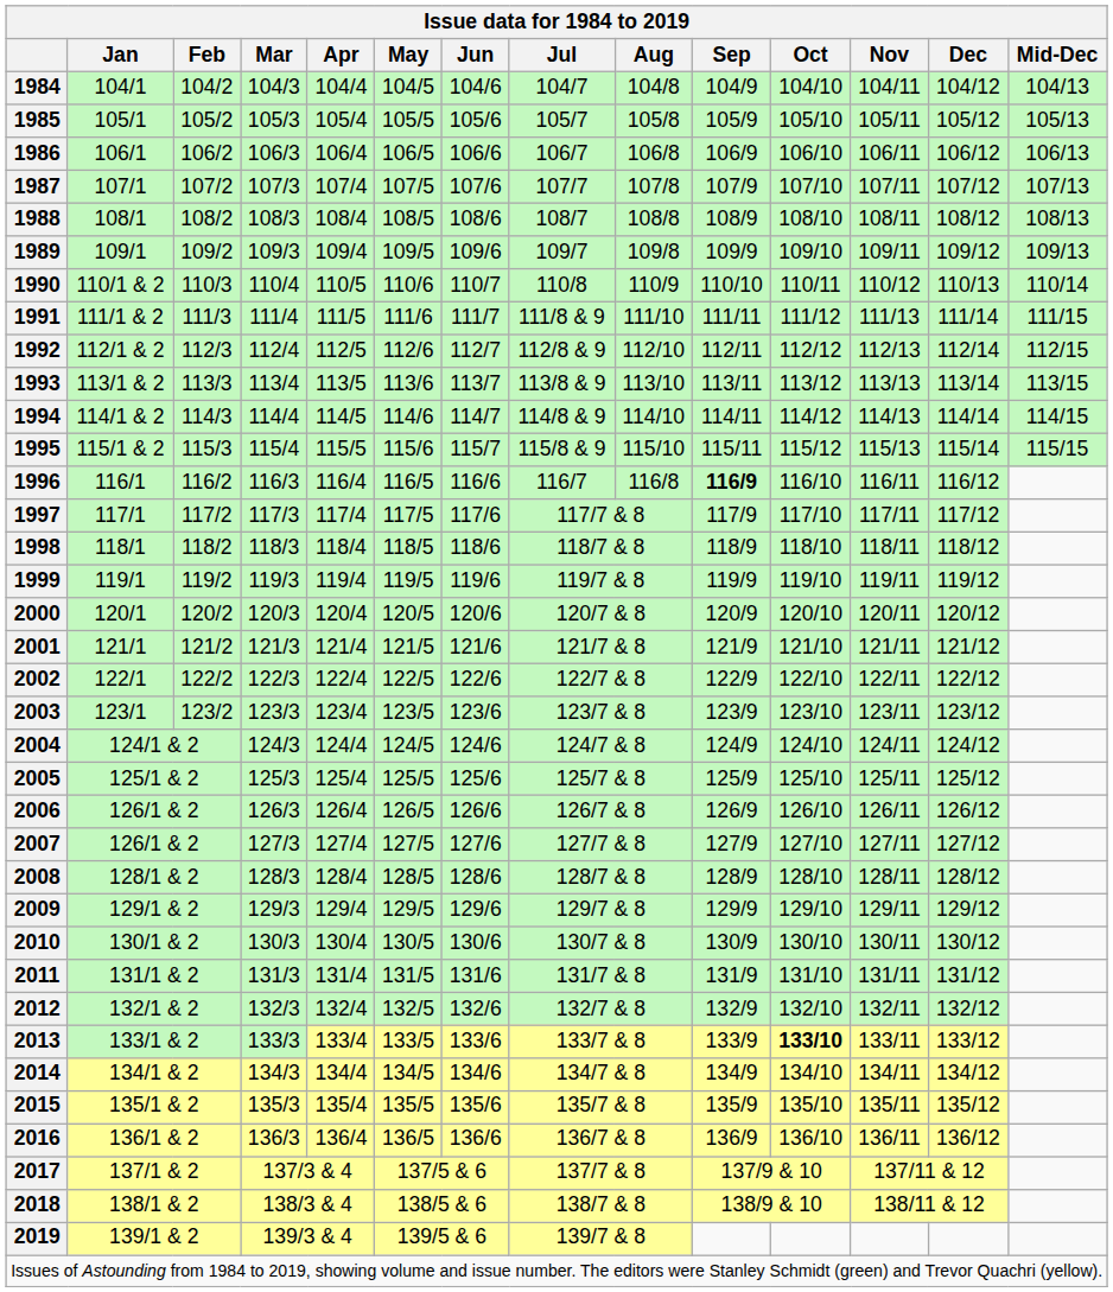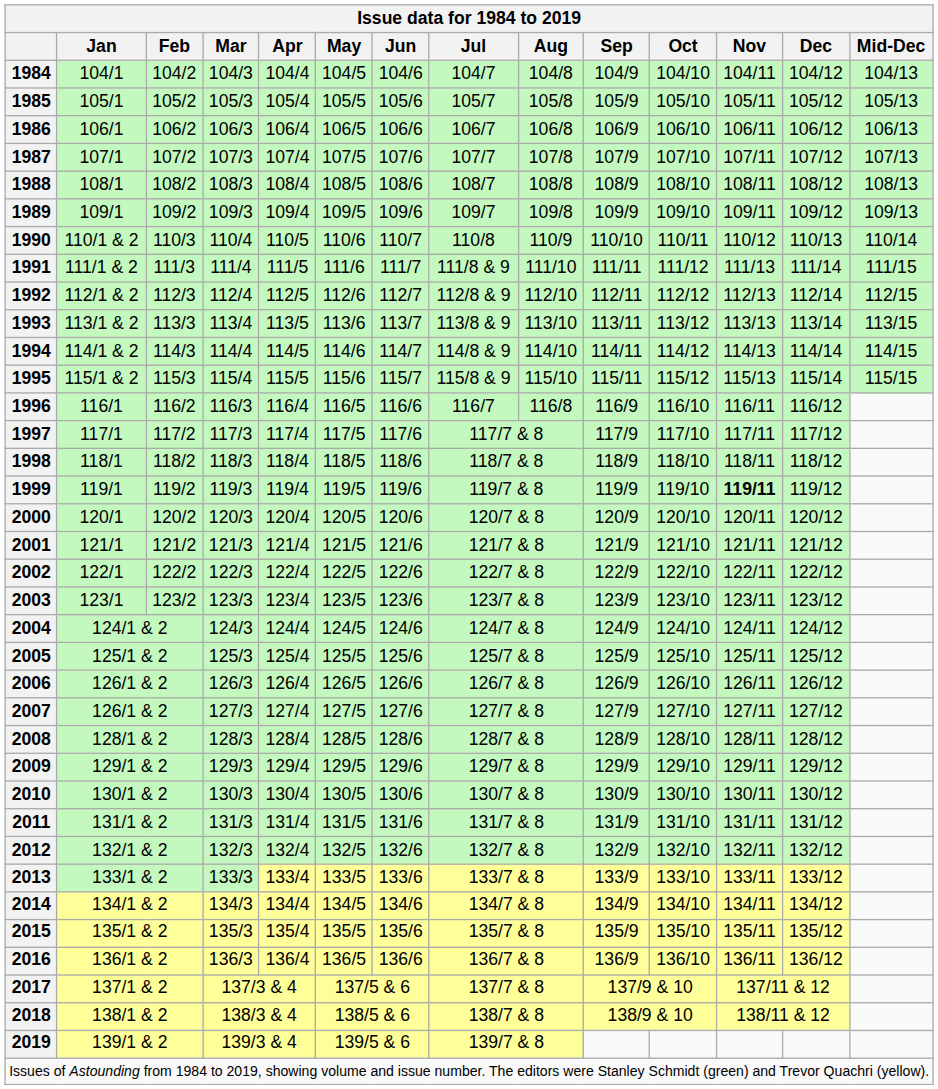1996 | Sep: bold -> normal
1999 | Nov: normal -> bold
2013 | Oct: bold -> normal
